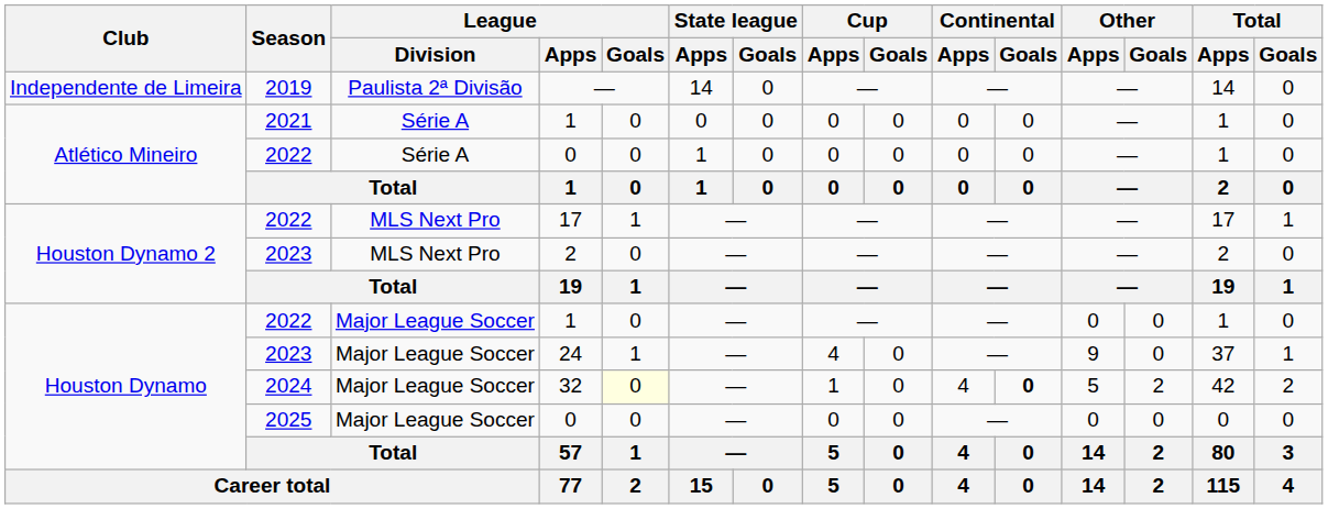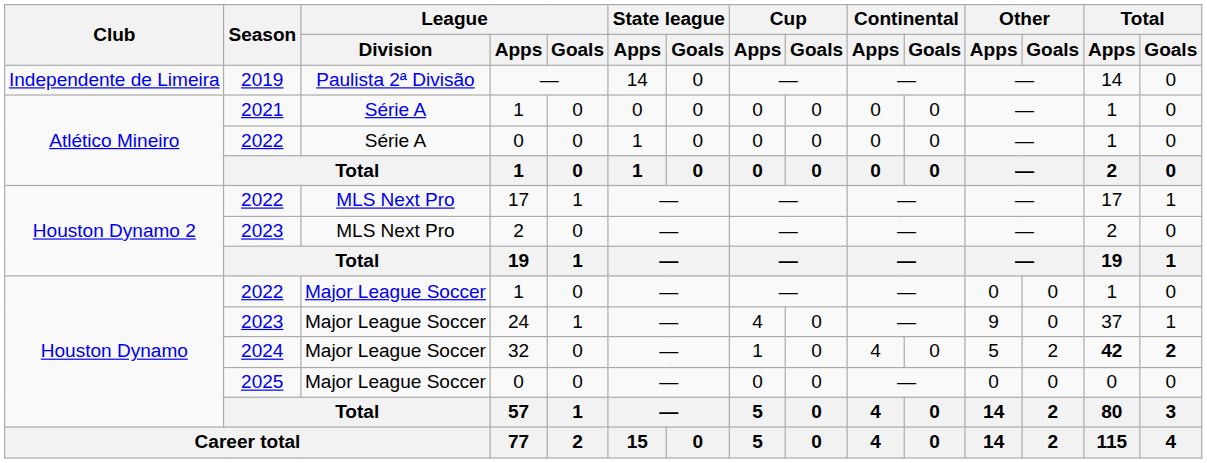32 | League / Goals: lightyellow background -> no background
32 | Continental / Goals: bold -> normal
32 | Total / Apps: normal -> bold
32 | Total / Goals: normal -> bold
